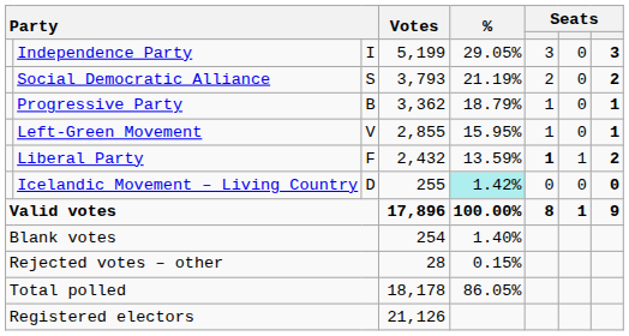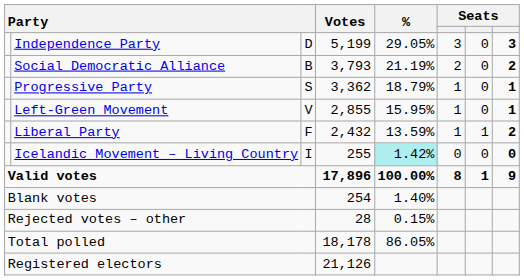Independence Party | column 3: I -> D
Social Democratic Alliance | column 3: S -> B
Progressive Party | column 3: B -> S
Liberal Party | column 6: bold -> normal
Icelandic Movement – Living Country | column 3: D -> I
